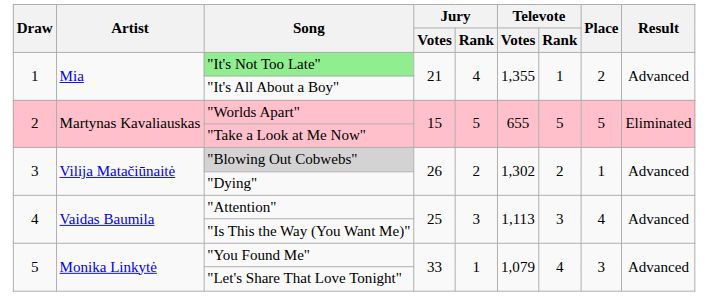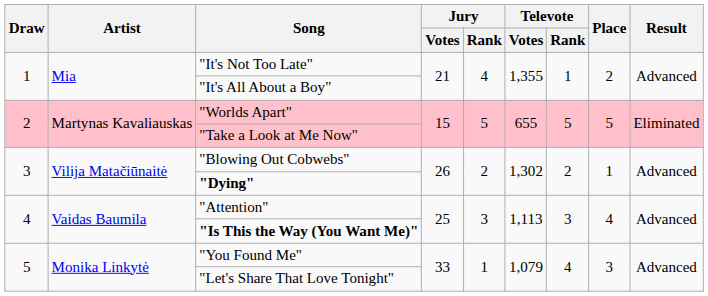"It's Not Too Late" | Song: lightgreen background -> no background
"Blowing Out Cobwebs" | Song: lightgrey background -> no background
"Dying" | Song: normal -> bold
"Is This the Way (You Want Me)" | Song: normal -> bold
